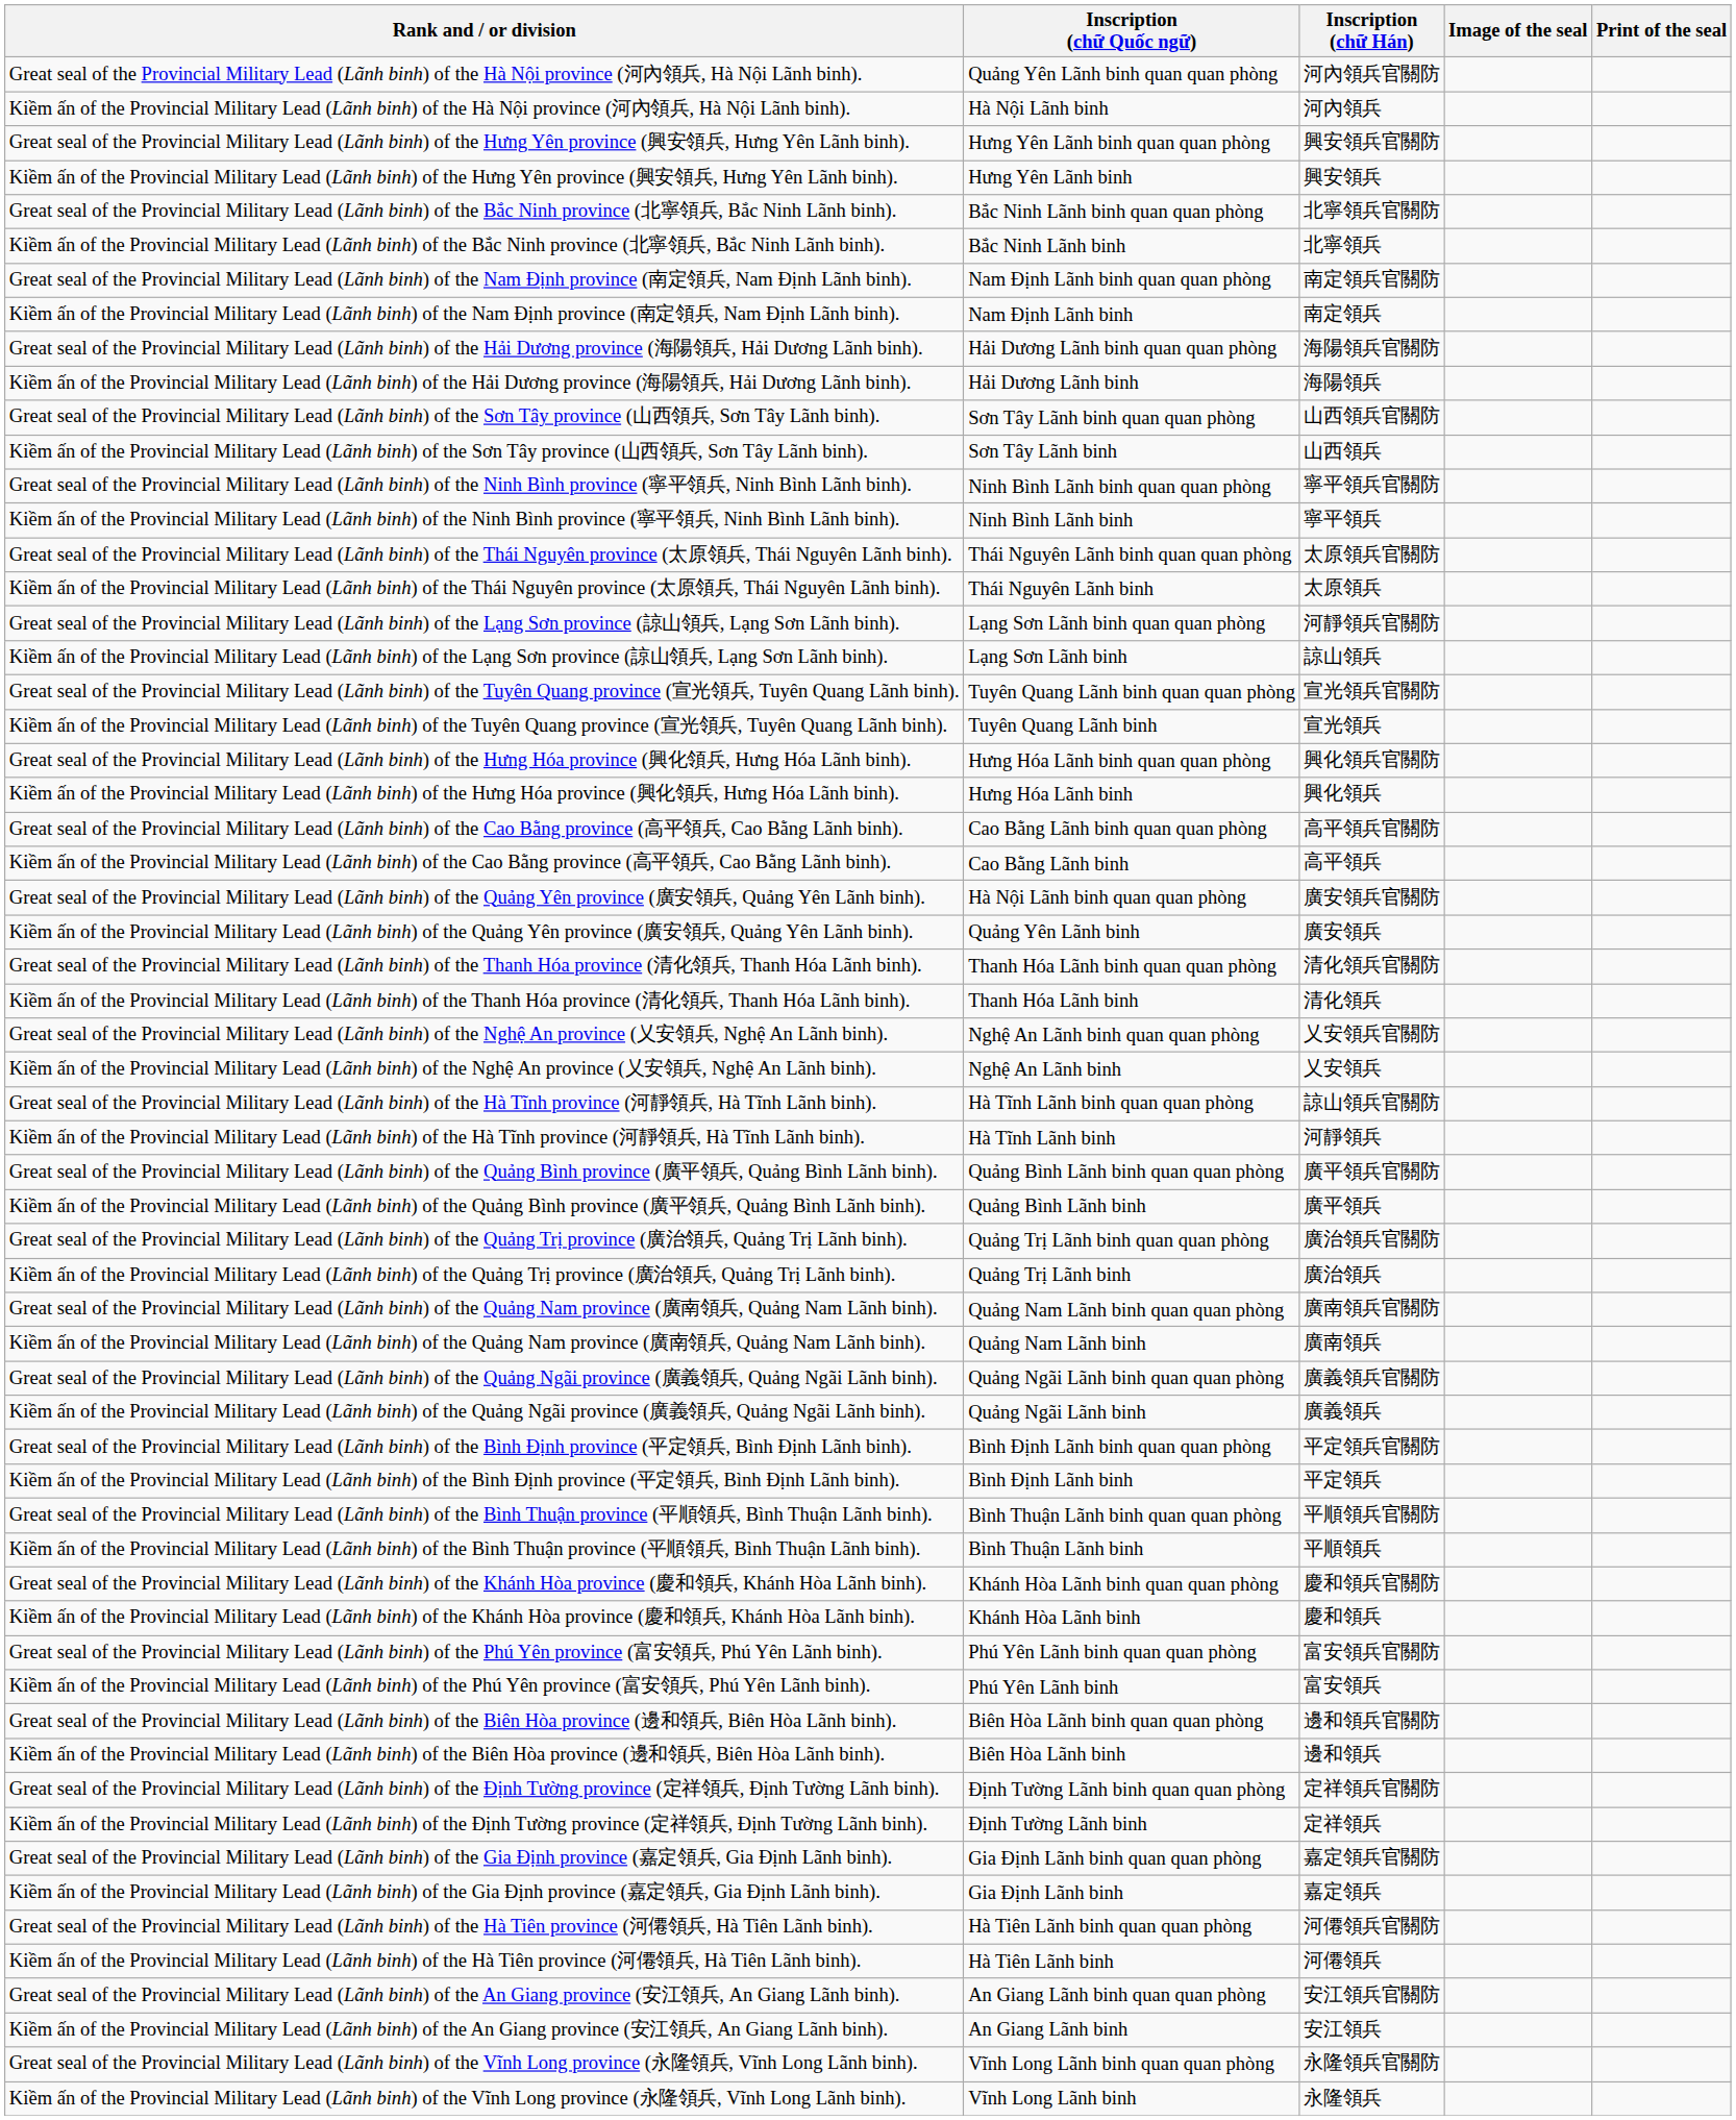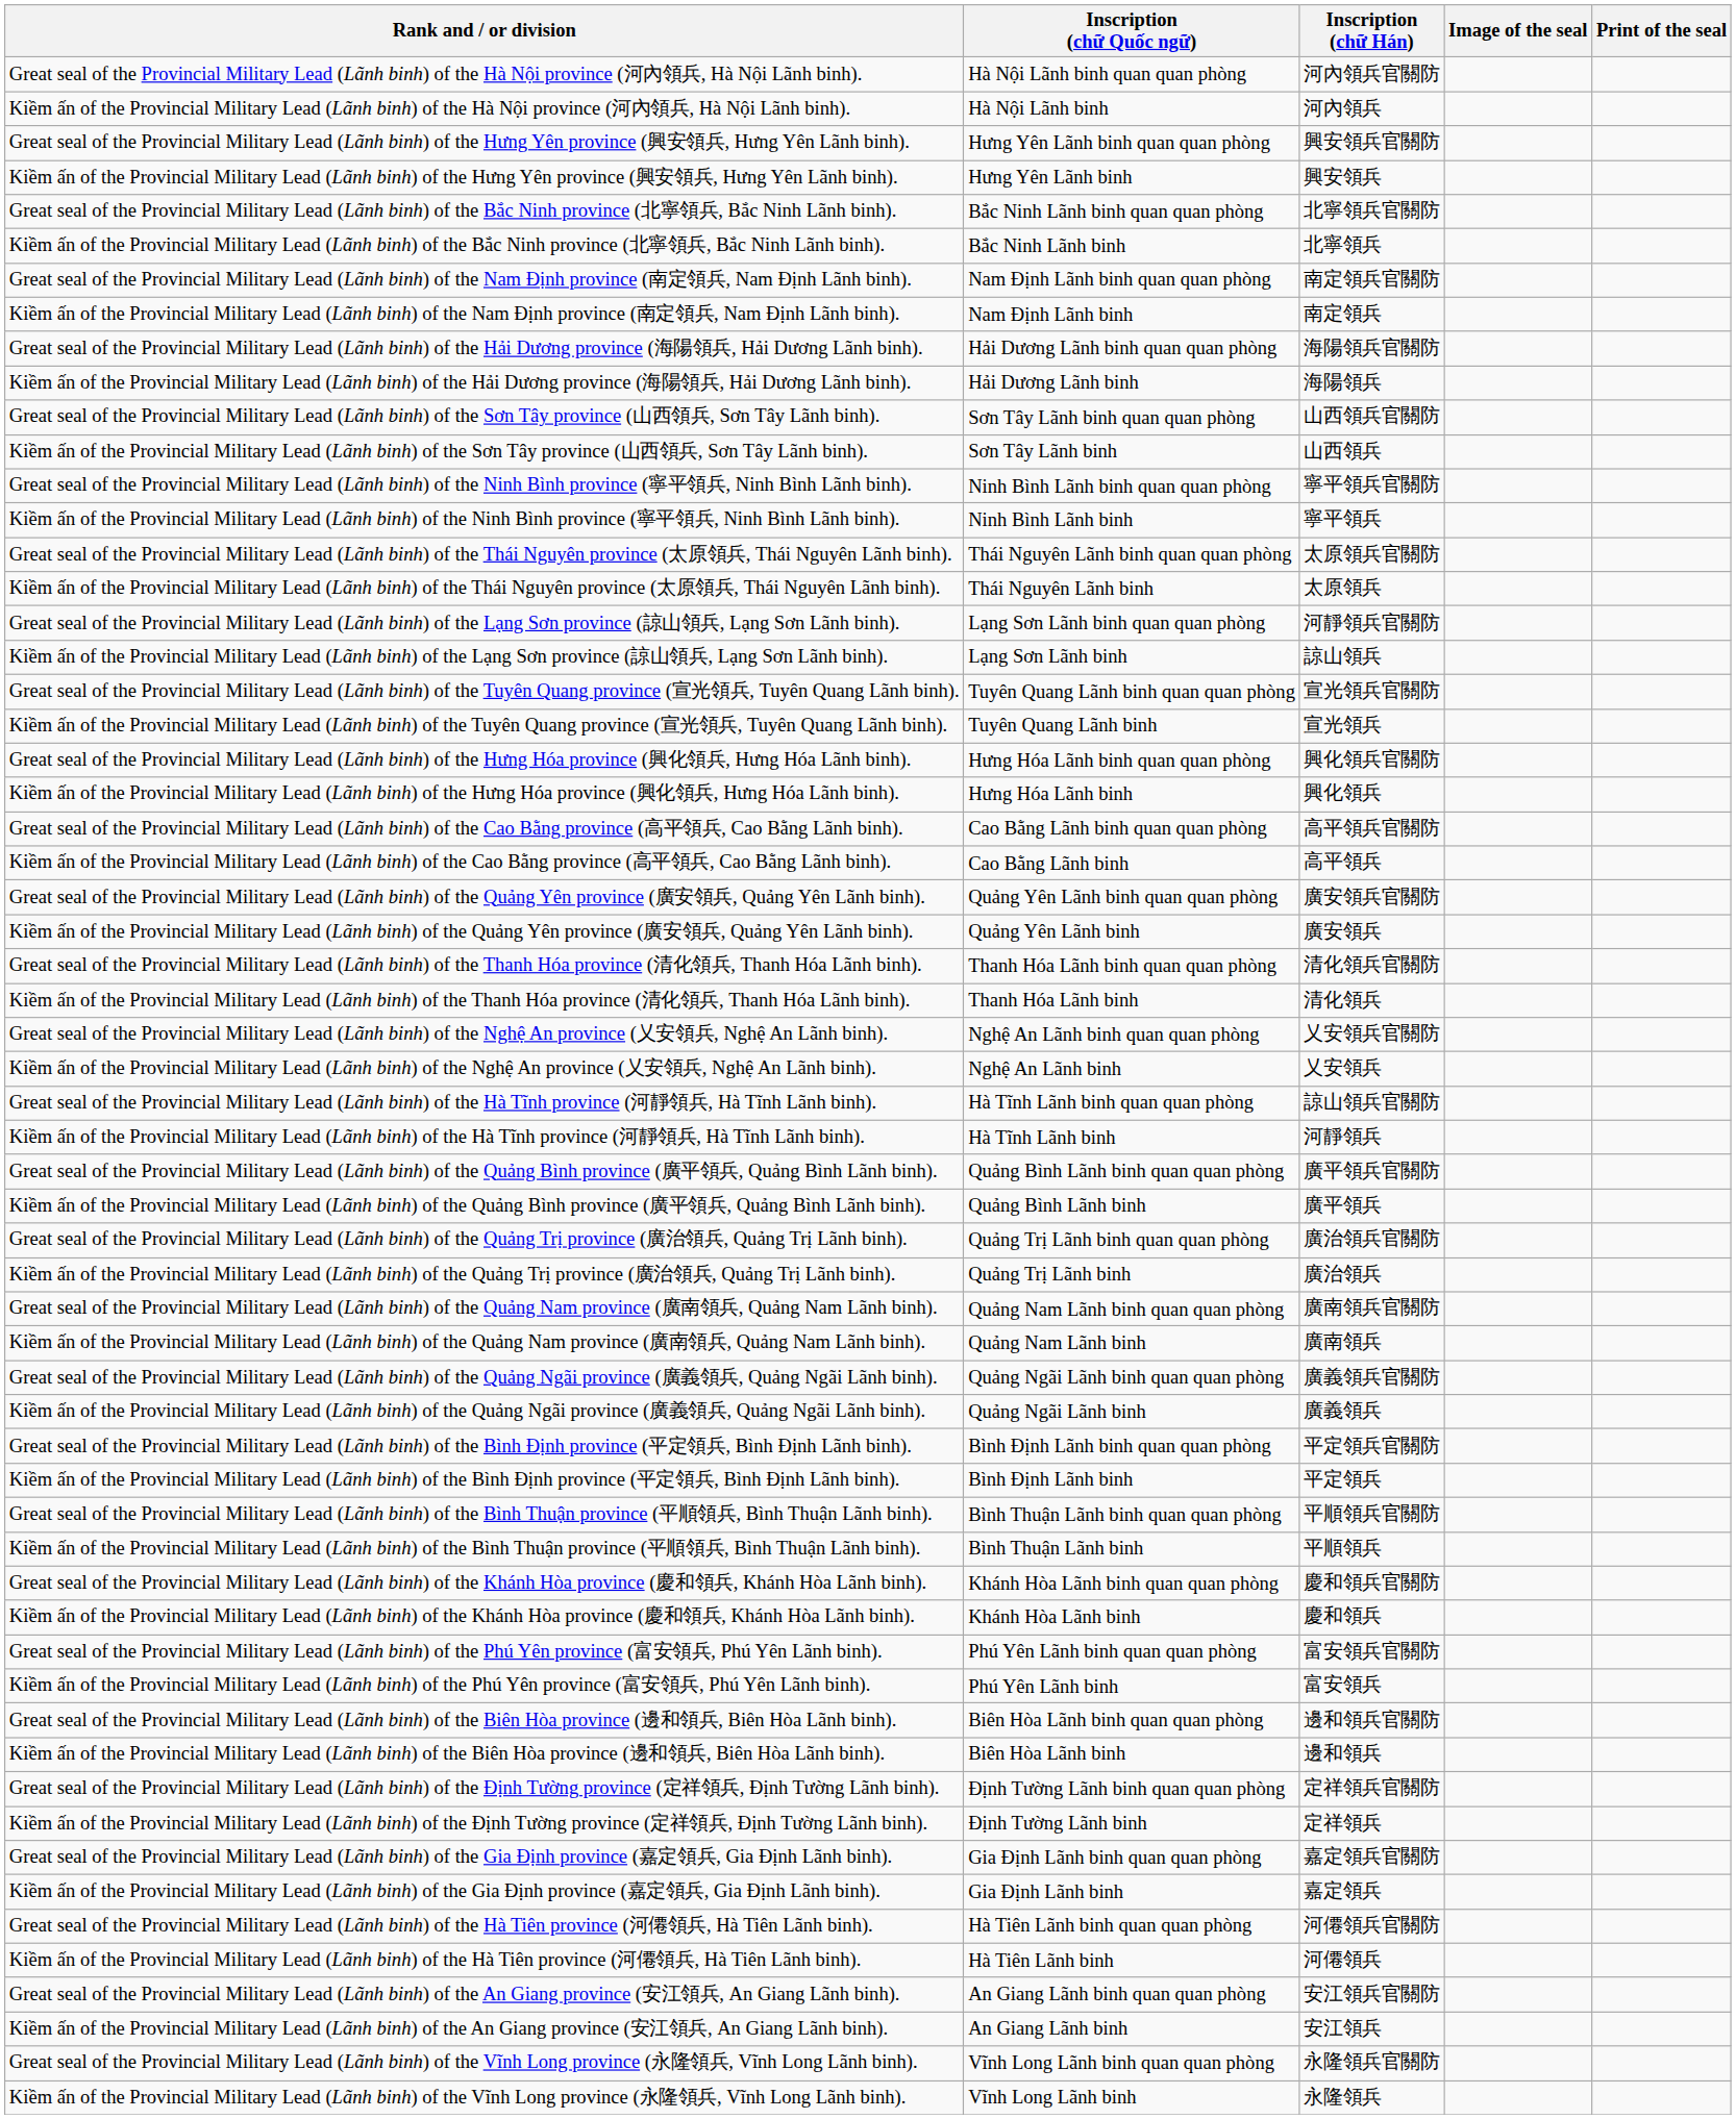row 2 | Inscription (chữ Quốc ngữ): Quảng Yên Lãnh binh quan quan phòng -> Hà Nội Lãnh binh quan quan phòng
row 26 | Inscription (chữ Quốc ngữ): Hà Nội Lãnh binh quan quan phòng -> Quảng Yên Lãnh binh quan quan phòng
